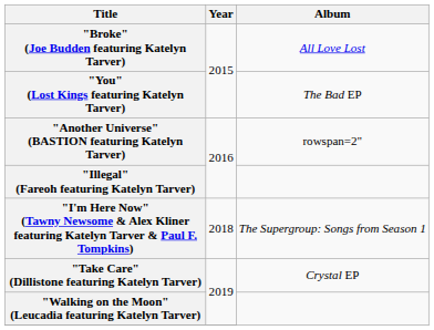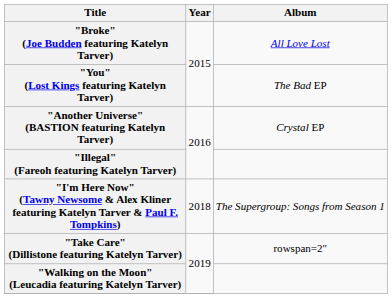"Another Universe" (BASTION featuring Katelyn Tarver) | Album: rowspan=2" -> Crystal EP
"Take Care" (Dillistone featuring Katelyn Tarver) | Album: Crystal EP -> rowspan=2"
